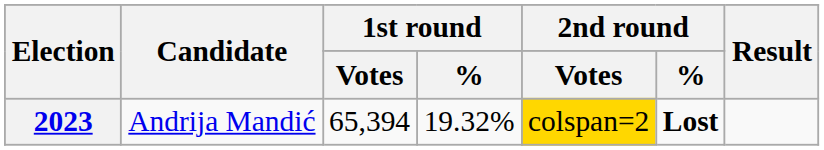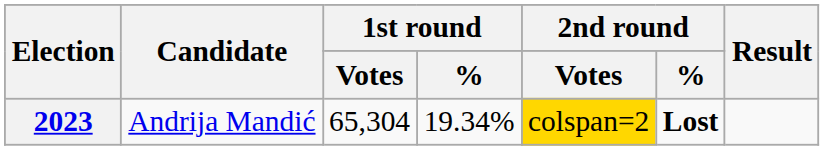2023 | 1st round / Votes: 65,394 -> 65,304
2023 | 1st round / %: 19.32% -> 19.34%
